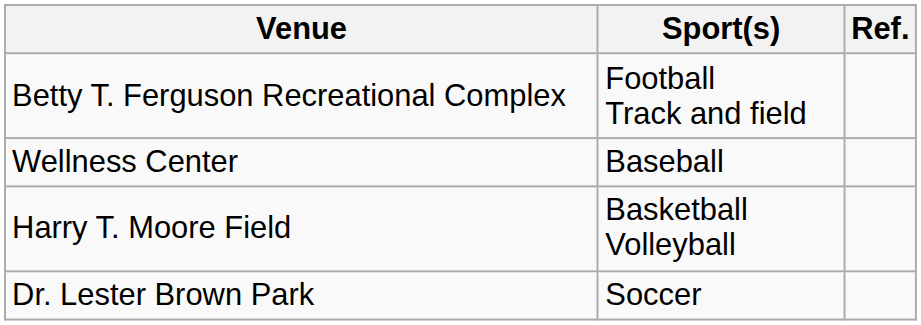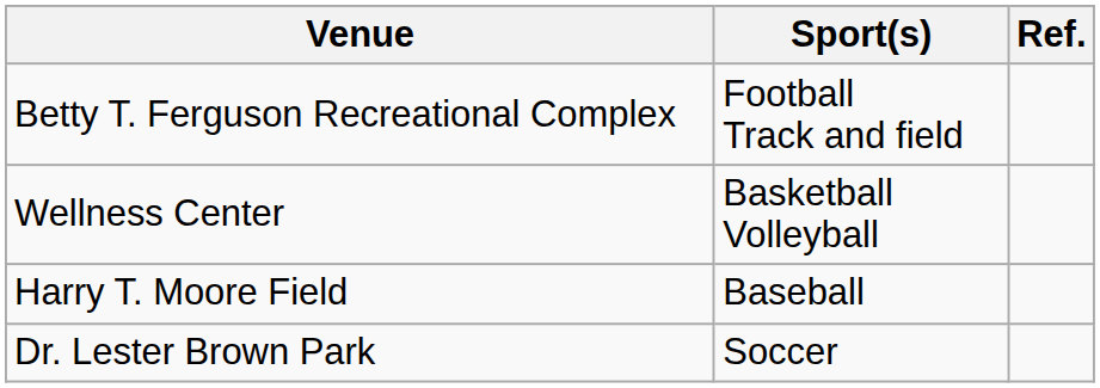Wellness Center | Sport(s): Baseball -> Basketball Volleyball
Harry T. Moore Field | Sport(s): Basketball Volleyball -> Baseball
